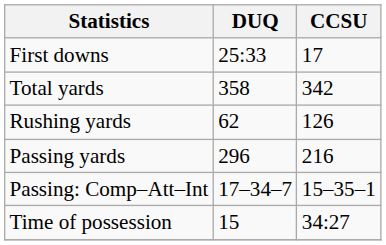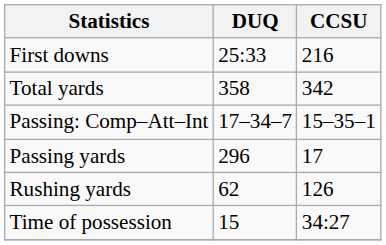First downs | CCSU: 17 -> 216
rows swapped: Rushing yards <-> Passing: Comp–Att–Int
Passing yards | CCSU: 216 -> 17
